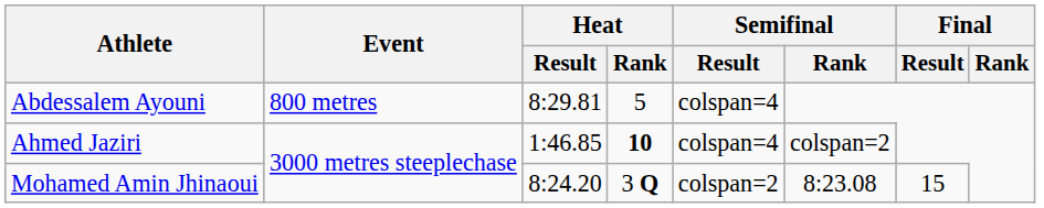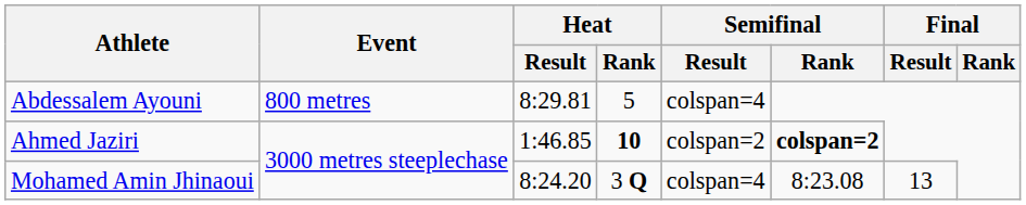Ahmed Jaziri | Semifinal / Result: colspan=4 -> colspan=2
Ahmed Jaziri | Semifinal / Rank: normal -> bold
Mohamed Amin Jhinaoui | Semifinal / Result: colspan=2 -> colspan=4
Mohamed Amin Jhinaoui | Final / Result: 15 -> 13
